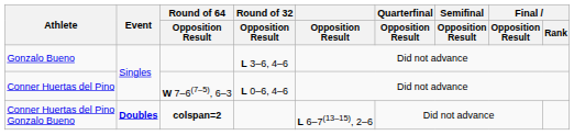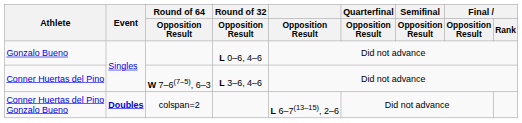Gonzalo Bueno | Round of 32 / Opposition Result: L 3–6, 4–6 -> L 0–6, 4–6
Conner Huertas del Pino | Round of 32 / Opposition Result: L 0–6, 4–6 -> L 3–6, 4–6
Conner Huertas del Pino Gonzalo Bueno | Round of 64 / Opposition Result: bold -> normal
